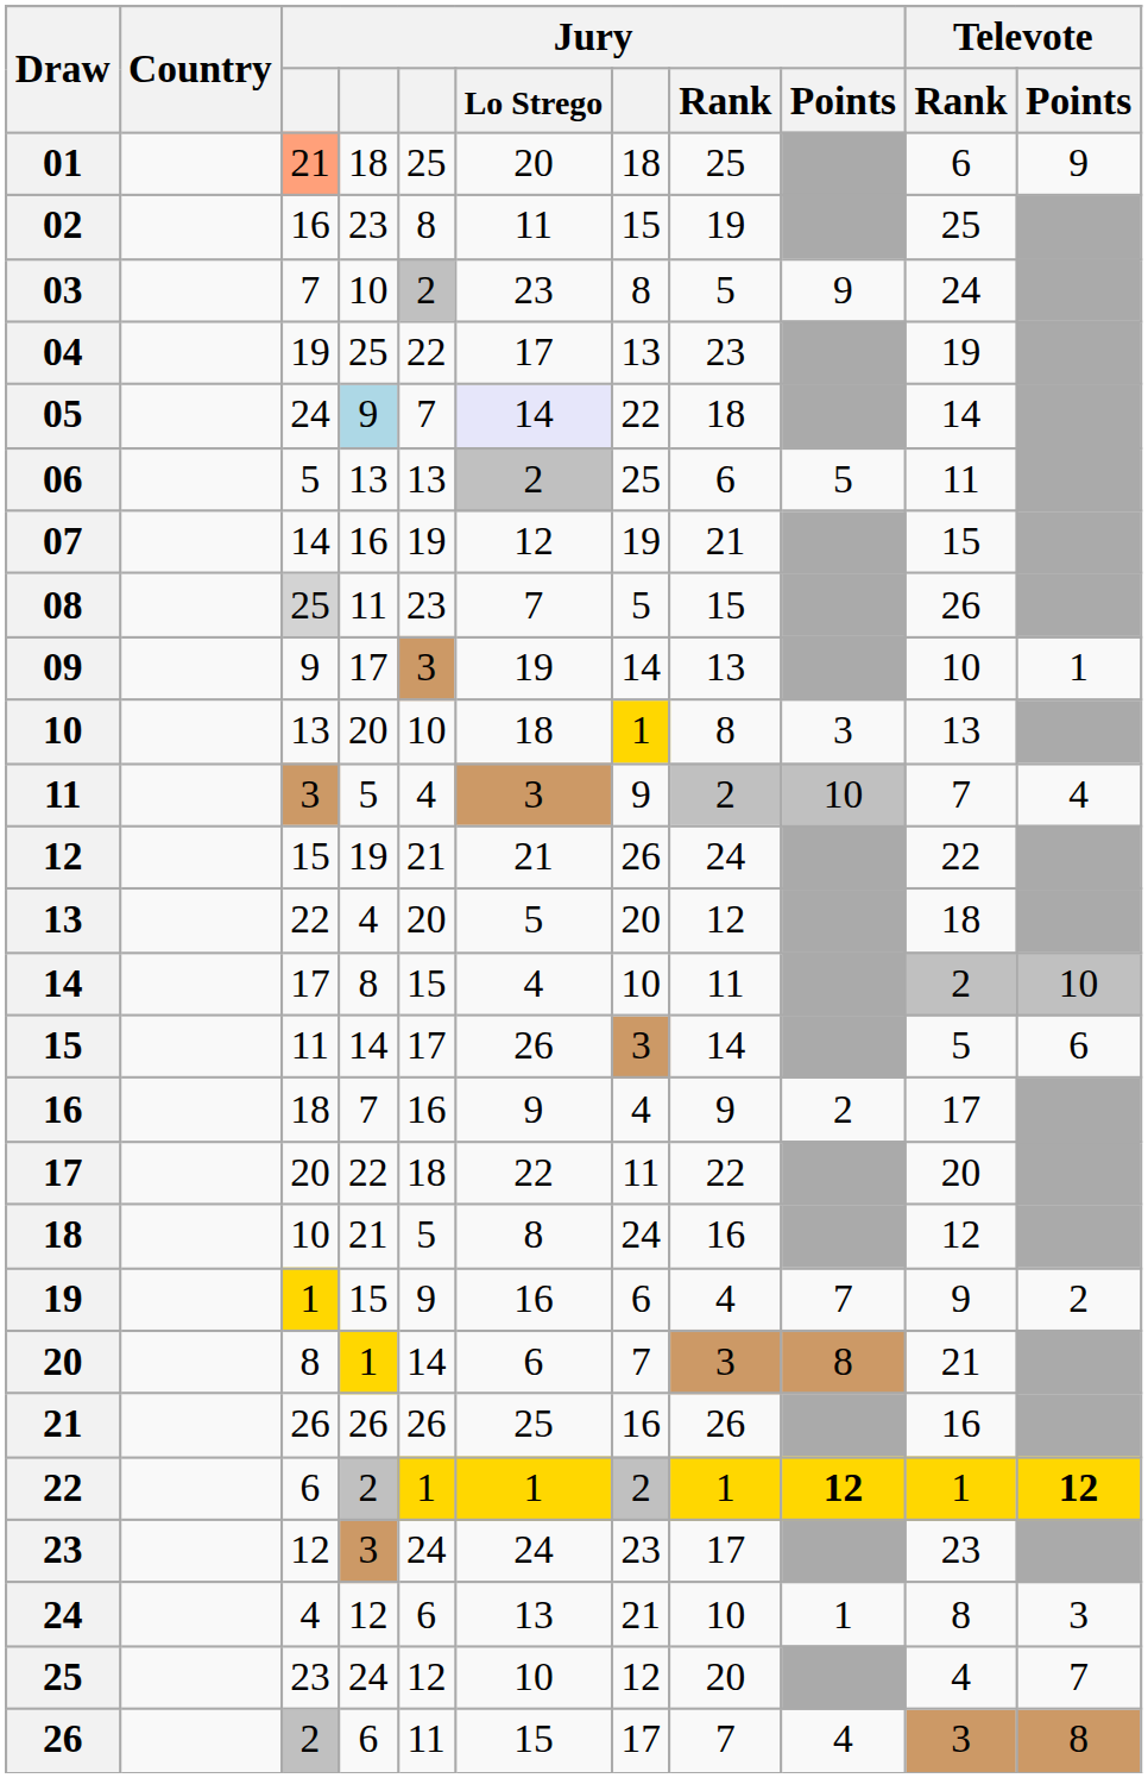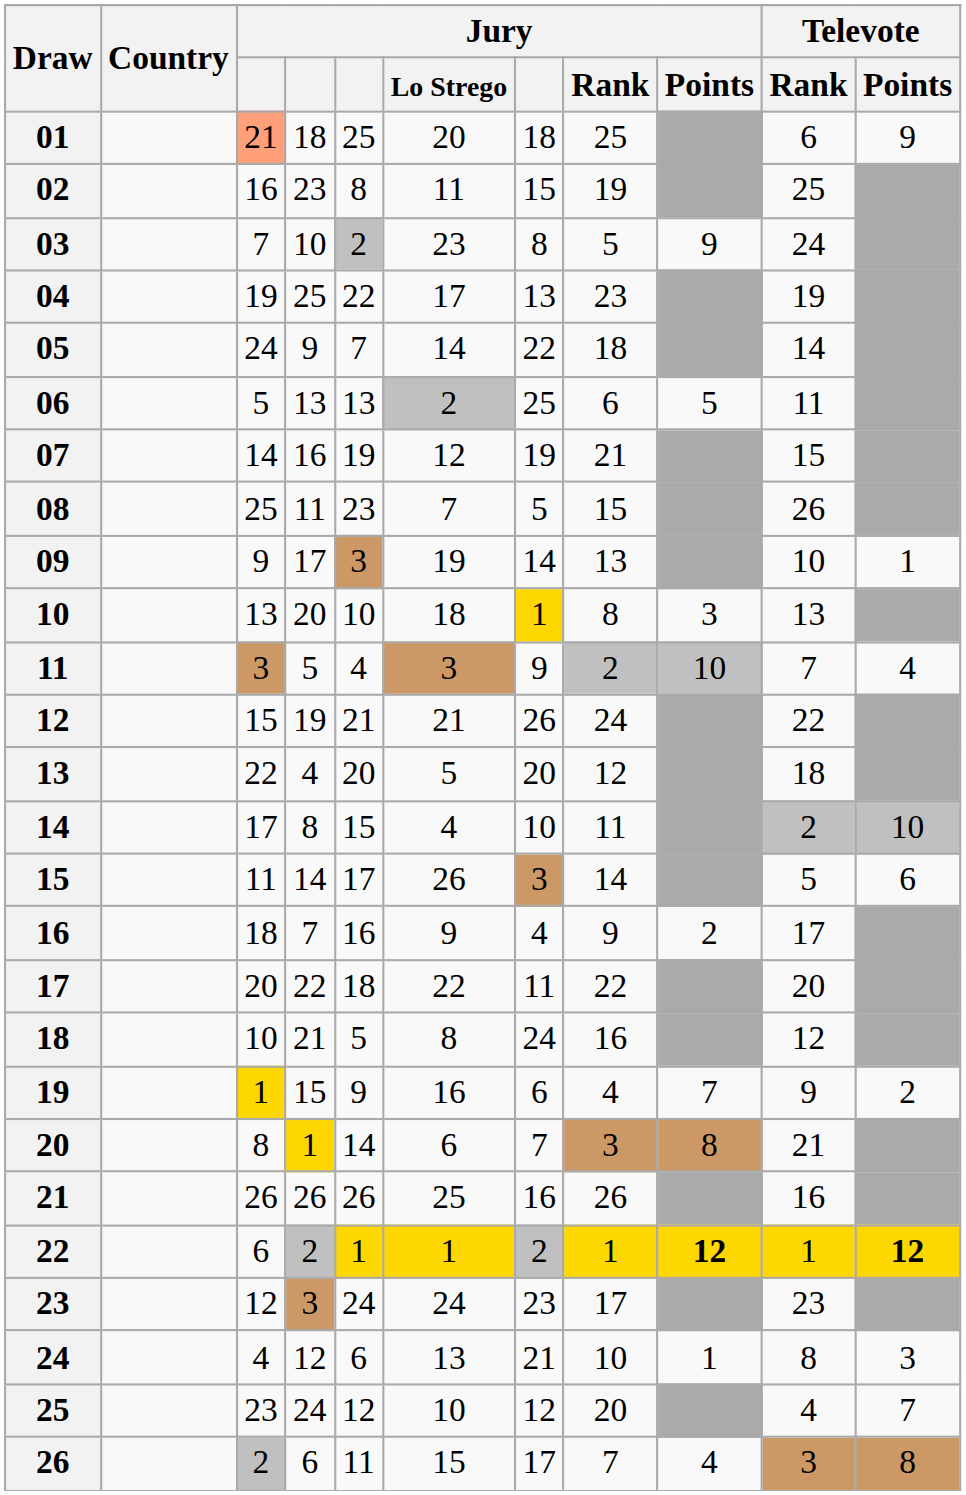05 | column 4: lightblue background -> no background
05 | Jury / Lo Strego: lavender background -> no background
08 | column 3: lightgrey background -> no background
